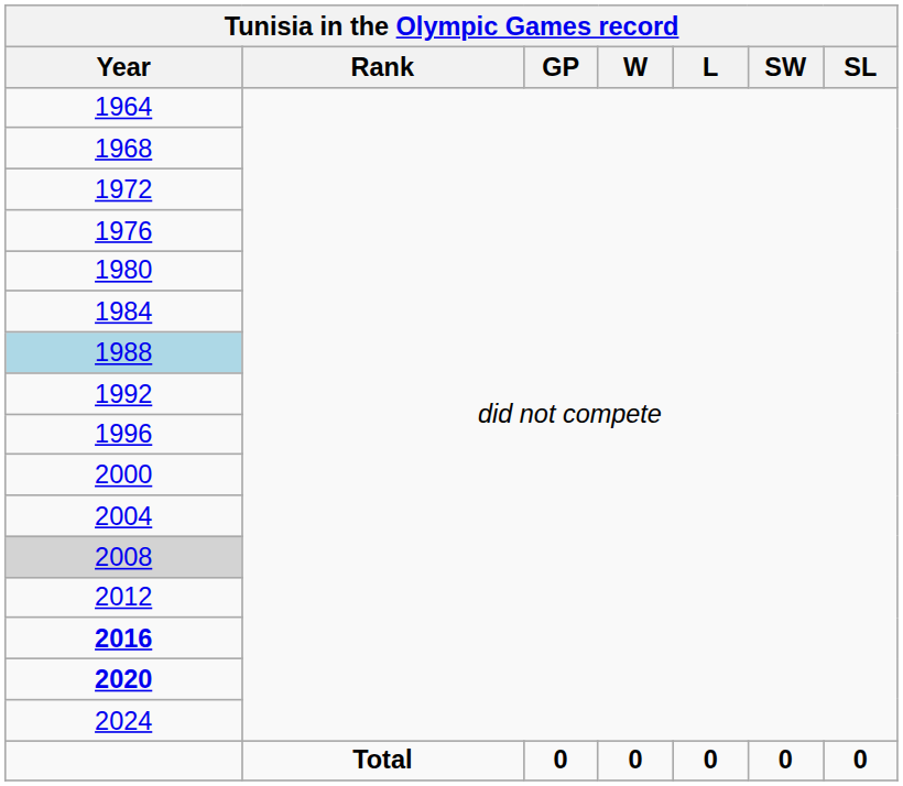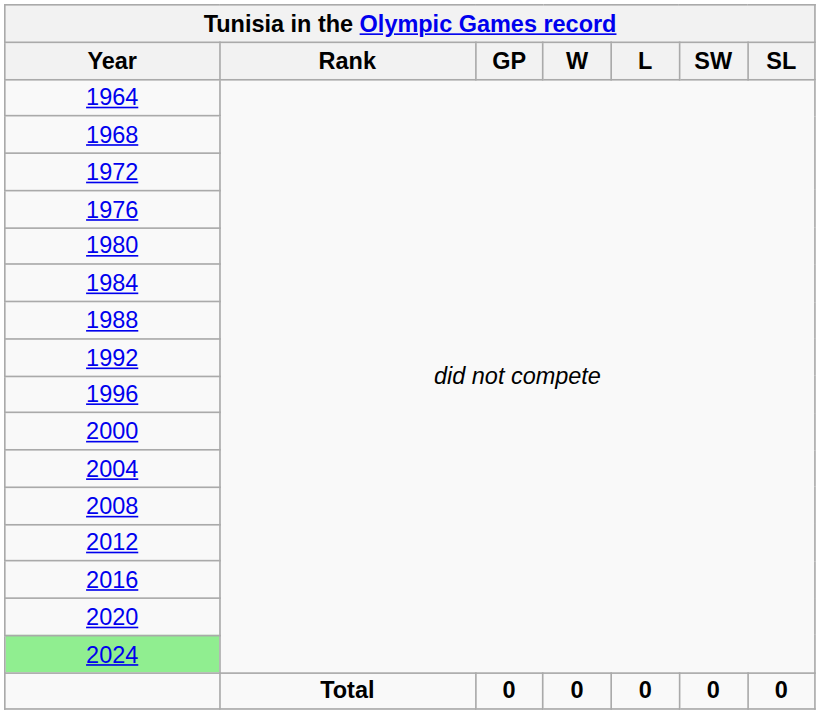1988 | Year: lightblue background -> no background
2008 | Year: lightgrey background -> no background
2016 | Year: bold -> normal
2020 | Year: bold -> normal
2024 | Year: no background -> lightgreen background
